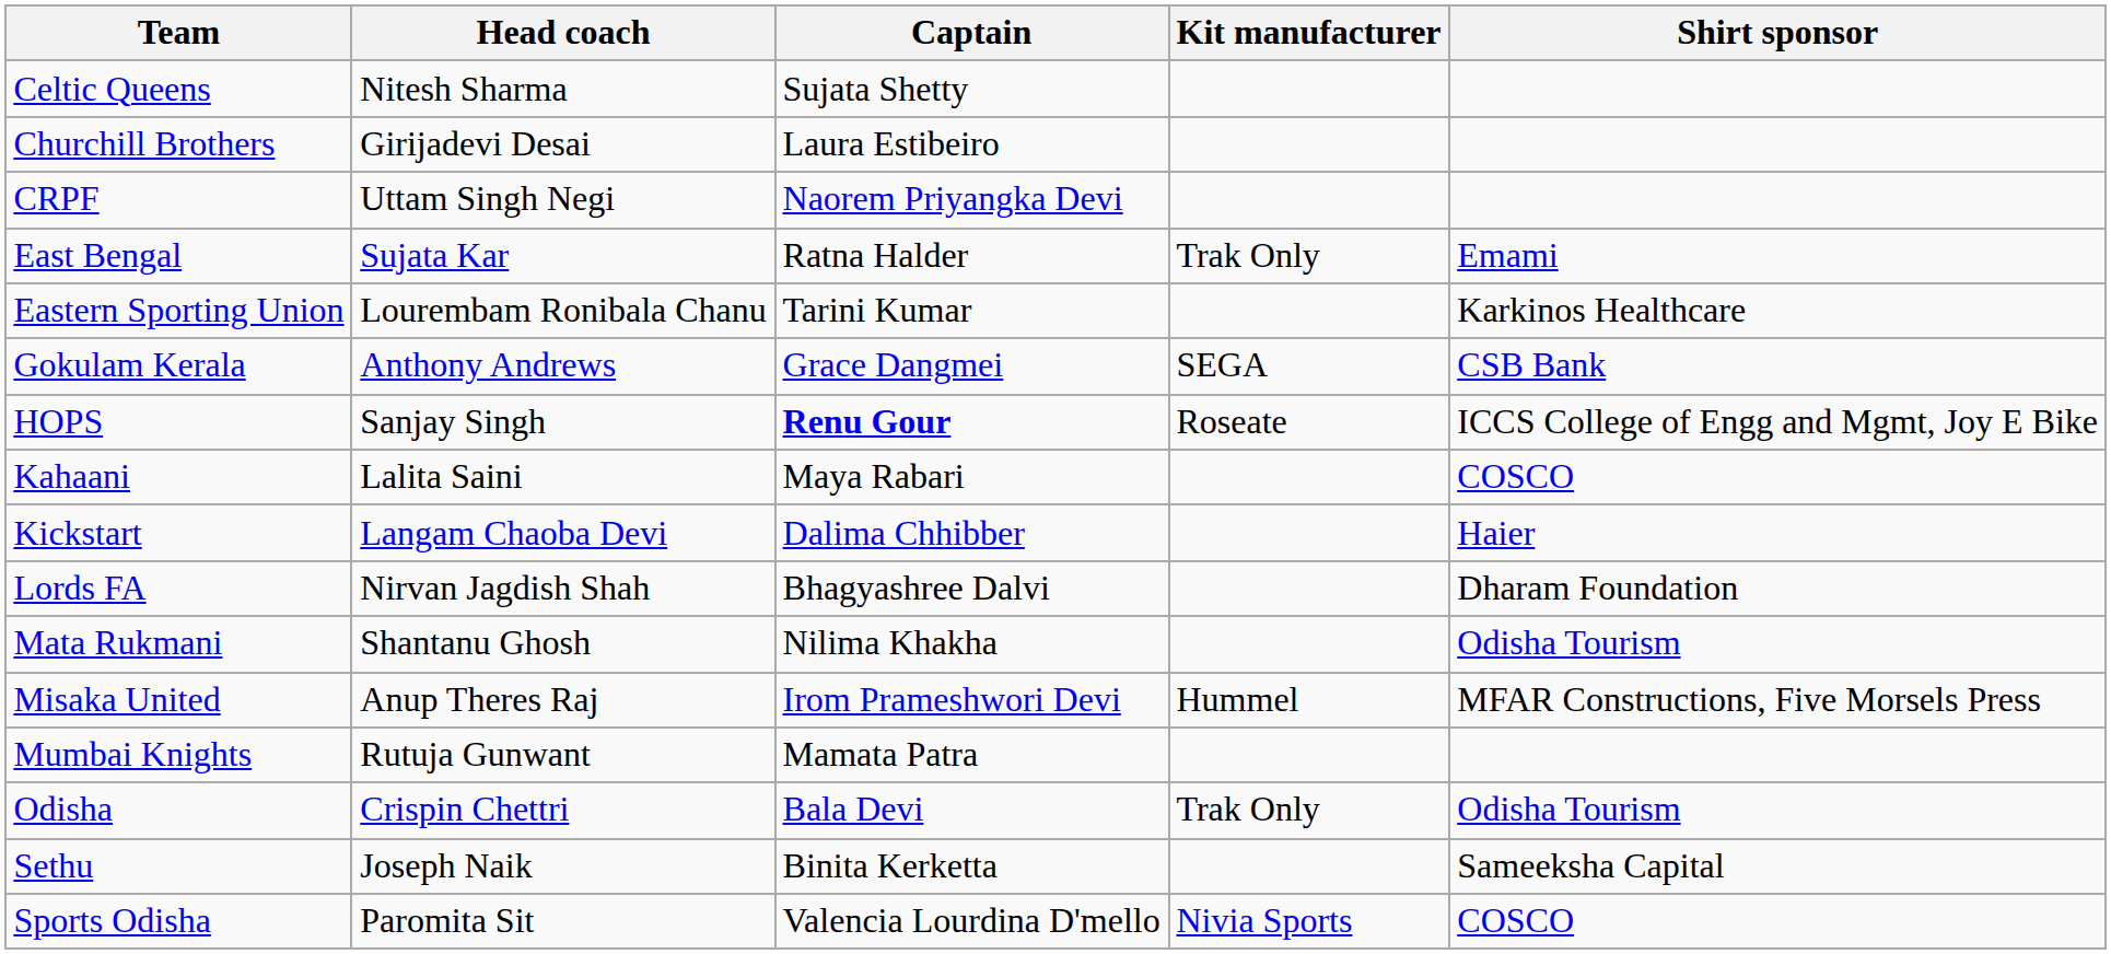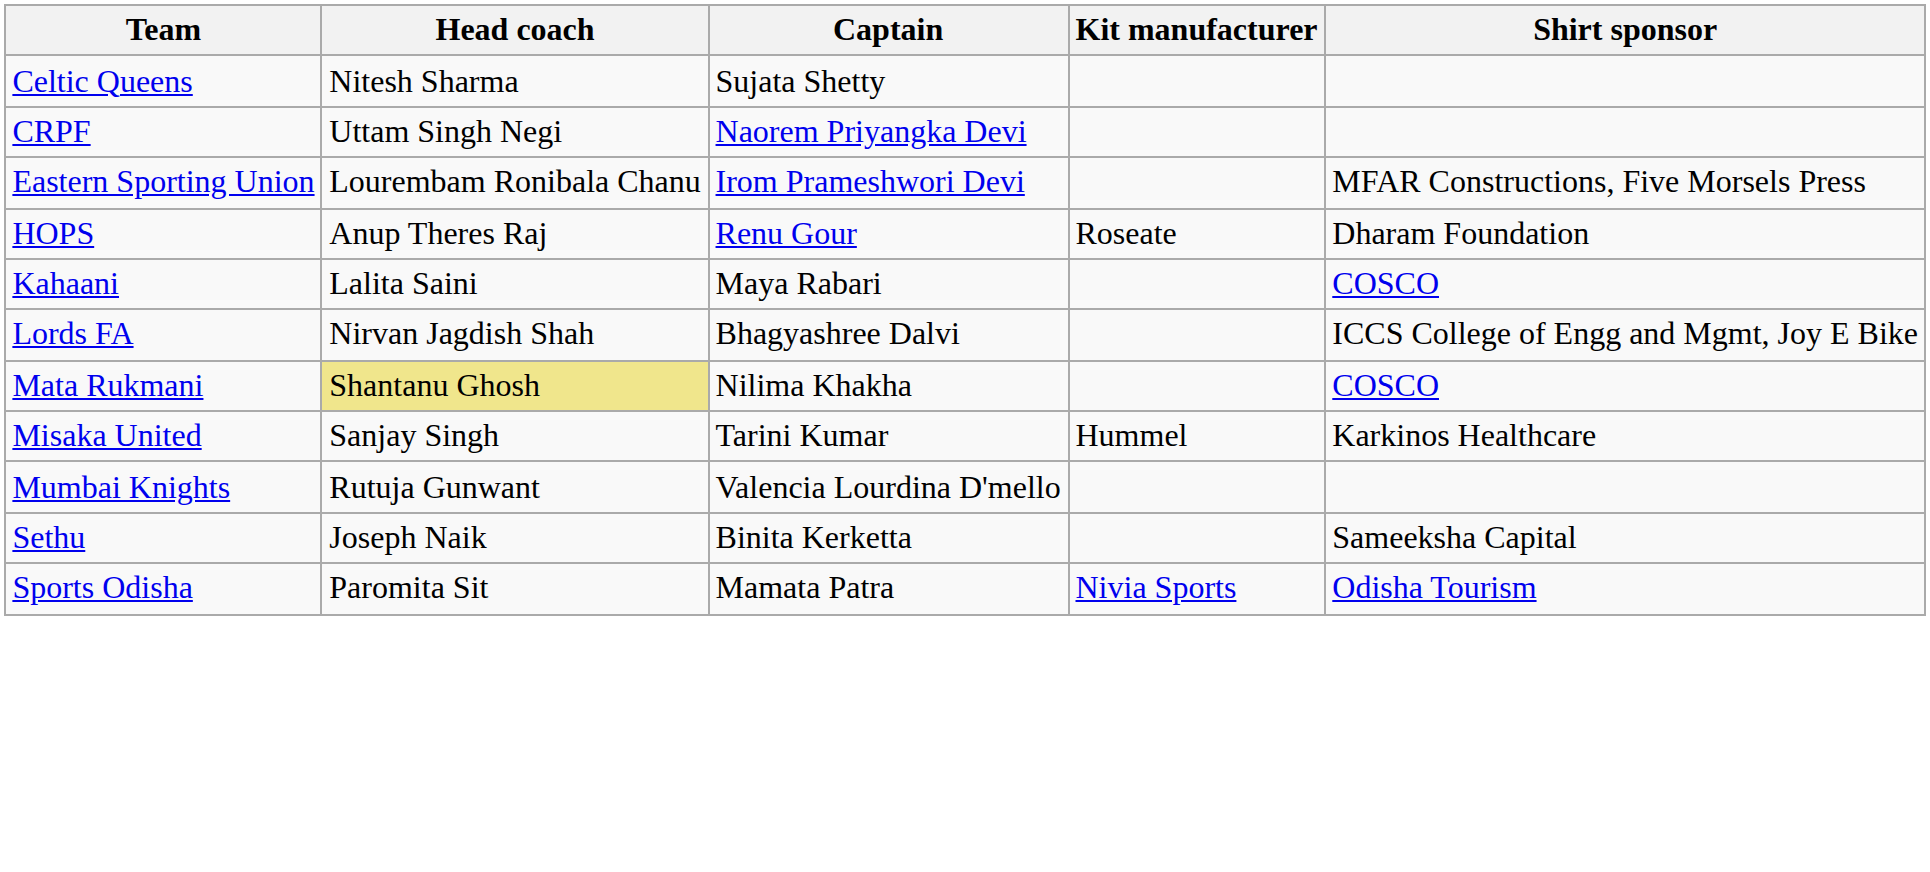- row: Churchill Brothers | Girijadevi Desai | Laura Estibeiro
- row: East Bengal | Sujata Kar | Ratna Halder | Trak Only | Emami
Eastern Sporting Union | Captain: Tarini Kumar -> Irom Prameshwori Devi
Eastern Sporting Union | Shirt sponsor: Karkinos Healthcare -> MFAR Constructions, Five Morsels Press
- row: Gokulam Kerala | Anthony Andrews | Grace Dangmei | SEGA | CSB Bank
HOPS | Head coach: Sanjay Singh -> Anup Theres Raj
HOPS | Captain: bold -> normal
HOPS | Shirt sponsor: ICCS College of Engg and Mgmt, Joy E Bike -> Dharam Foundation
- row: Kickstart | Langam Chaoba Devi | Dalima Chhibber | Haier
Lords FA | Shirt sponsor: Dharam Foundation -> ICCS College of Engg and Mgmt, Joy E Bike
Mata Rukmani | Head coach: no background -> khaki background
Mata Rukmani | Shirt sponsor: Odisha Tourism -> COSCO
Misaka United | Head coach: Anup Theres Raj -> Sanjay Singh
Misaka United | Captain: Irom Prameshwori Devi -> Tarini Kumar
Misaka United | Shirt sponsor: MFAR Constructions, Five Morsels Press -> Karkinos Healthcare
Mumbai Knights | Captain: Mamata Patra -> Valencia Lourdina D'mello
- row: Odisha | Crispin Chettri | Bala Devi | Trak Only | Odisha Tourism
Sports Odisha | Captain: Valencia Lourdina D'mello -> Mamata Patra
Sports Odisha | Shirt sponsor: COSCO -> Odisha Tourism
